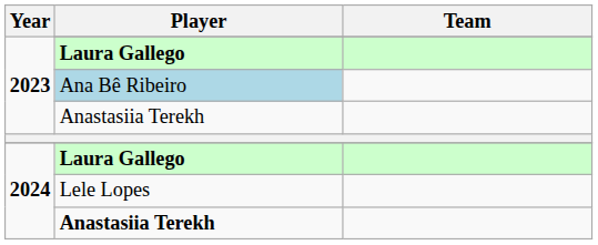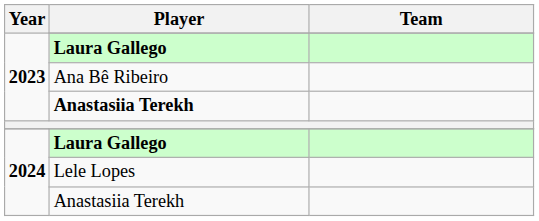Ana Bê Ribeiro | Player: lightblue background -> no background
2023 / Anastasiia Terekh | Player: normal -> bold
2024 / Anastasiia Terekh | Player: bold -> normal
